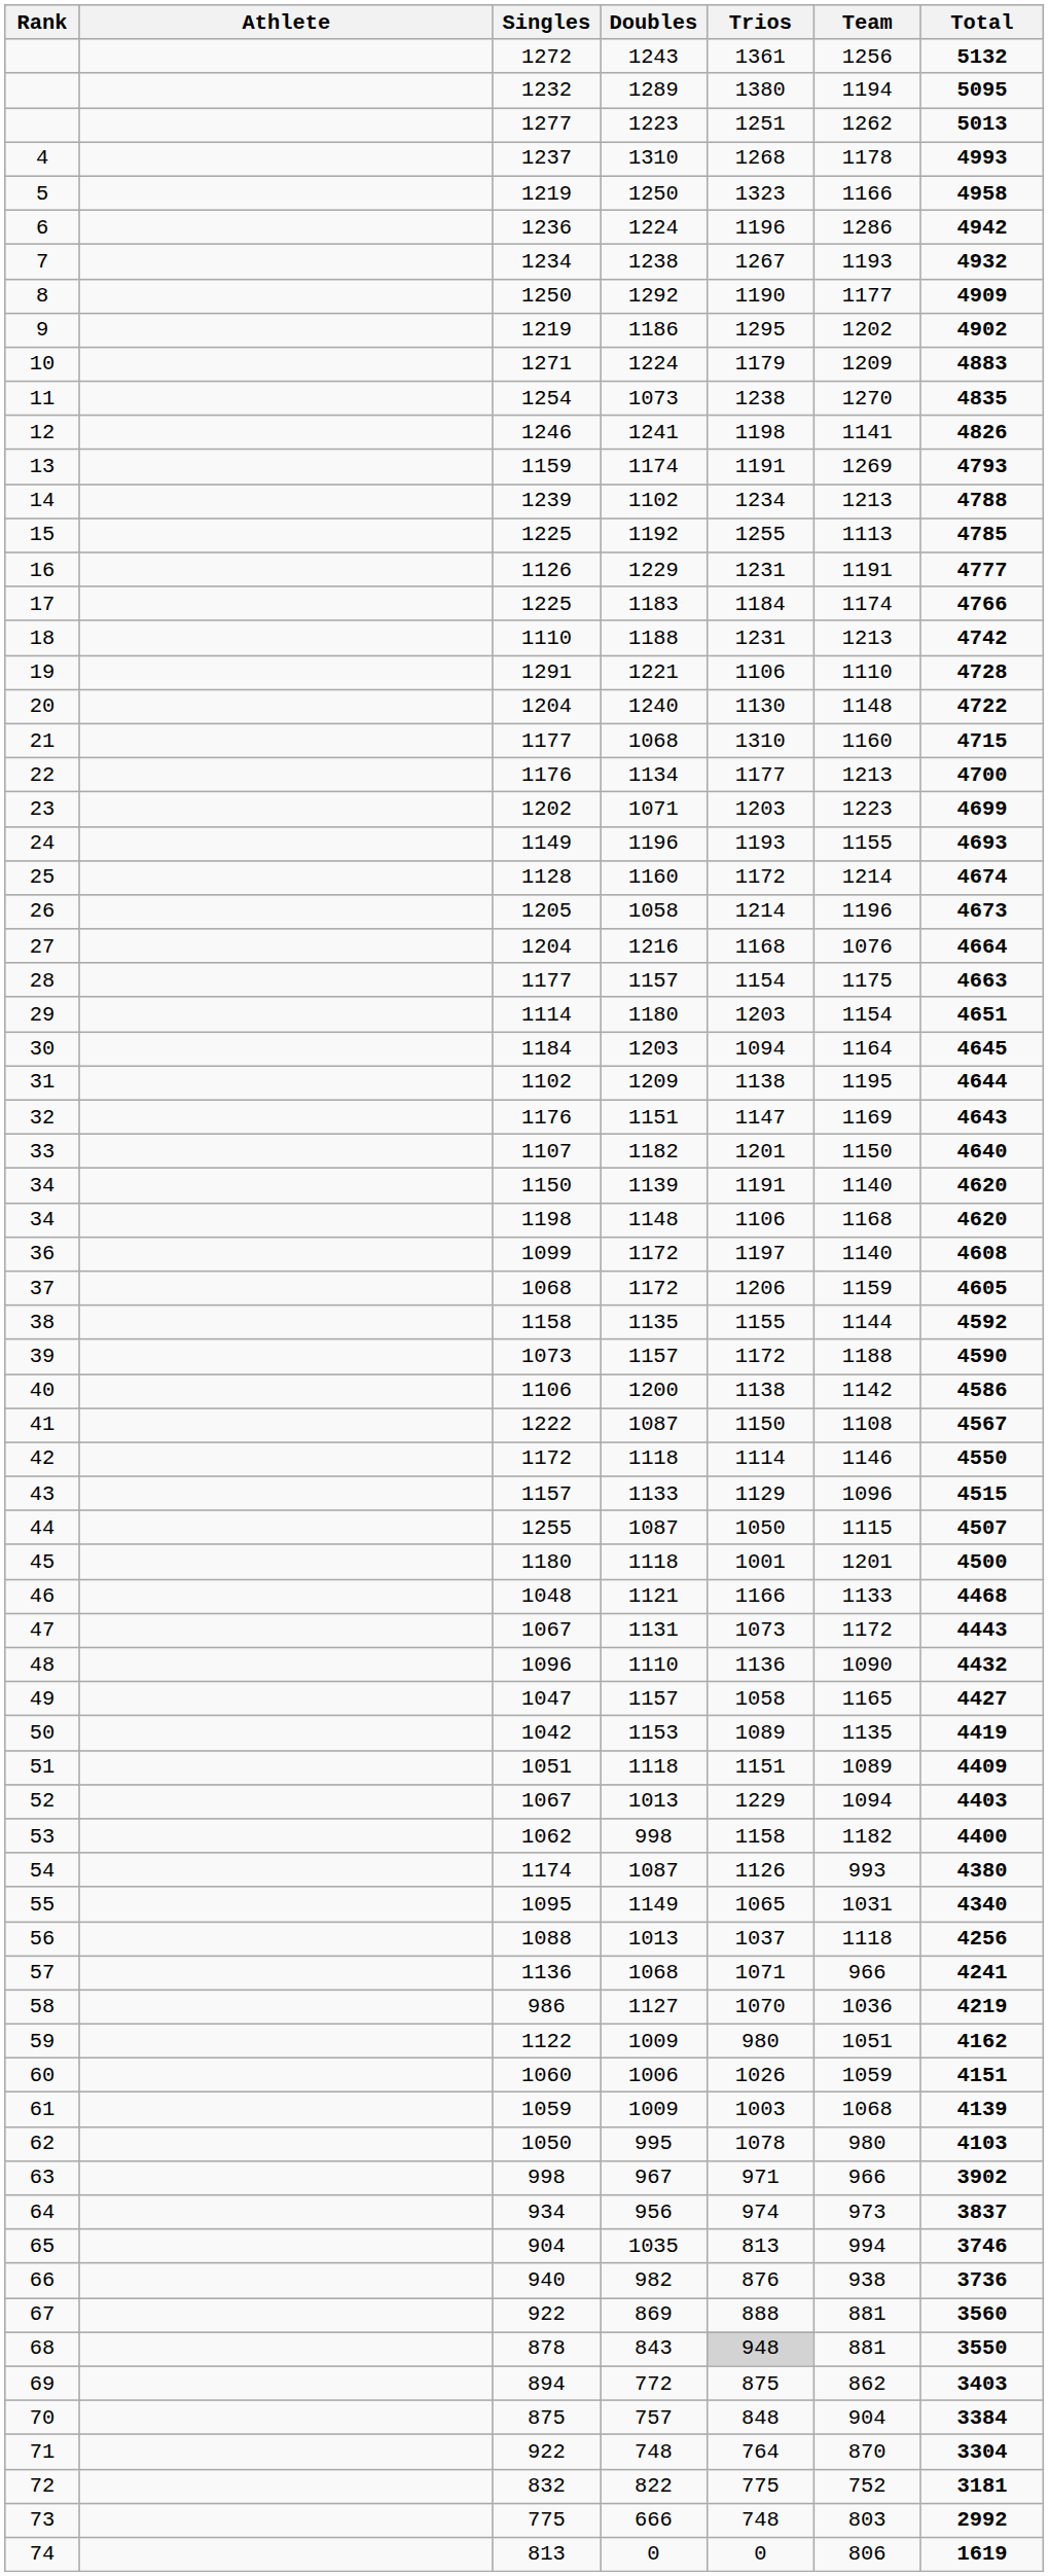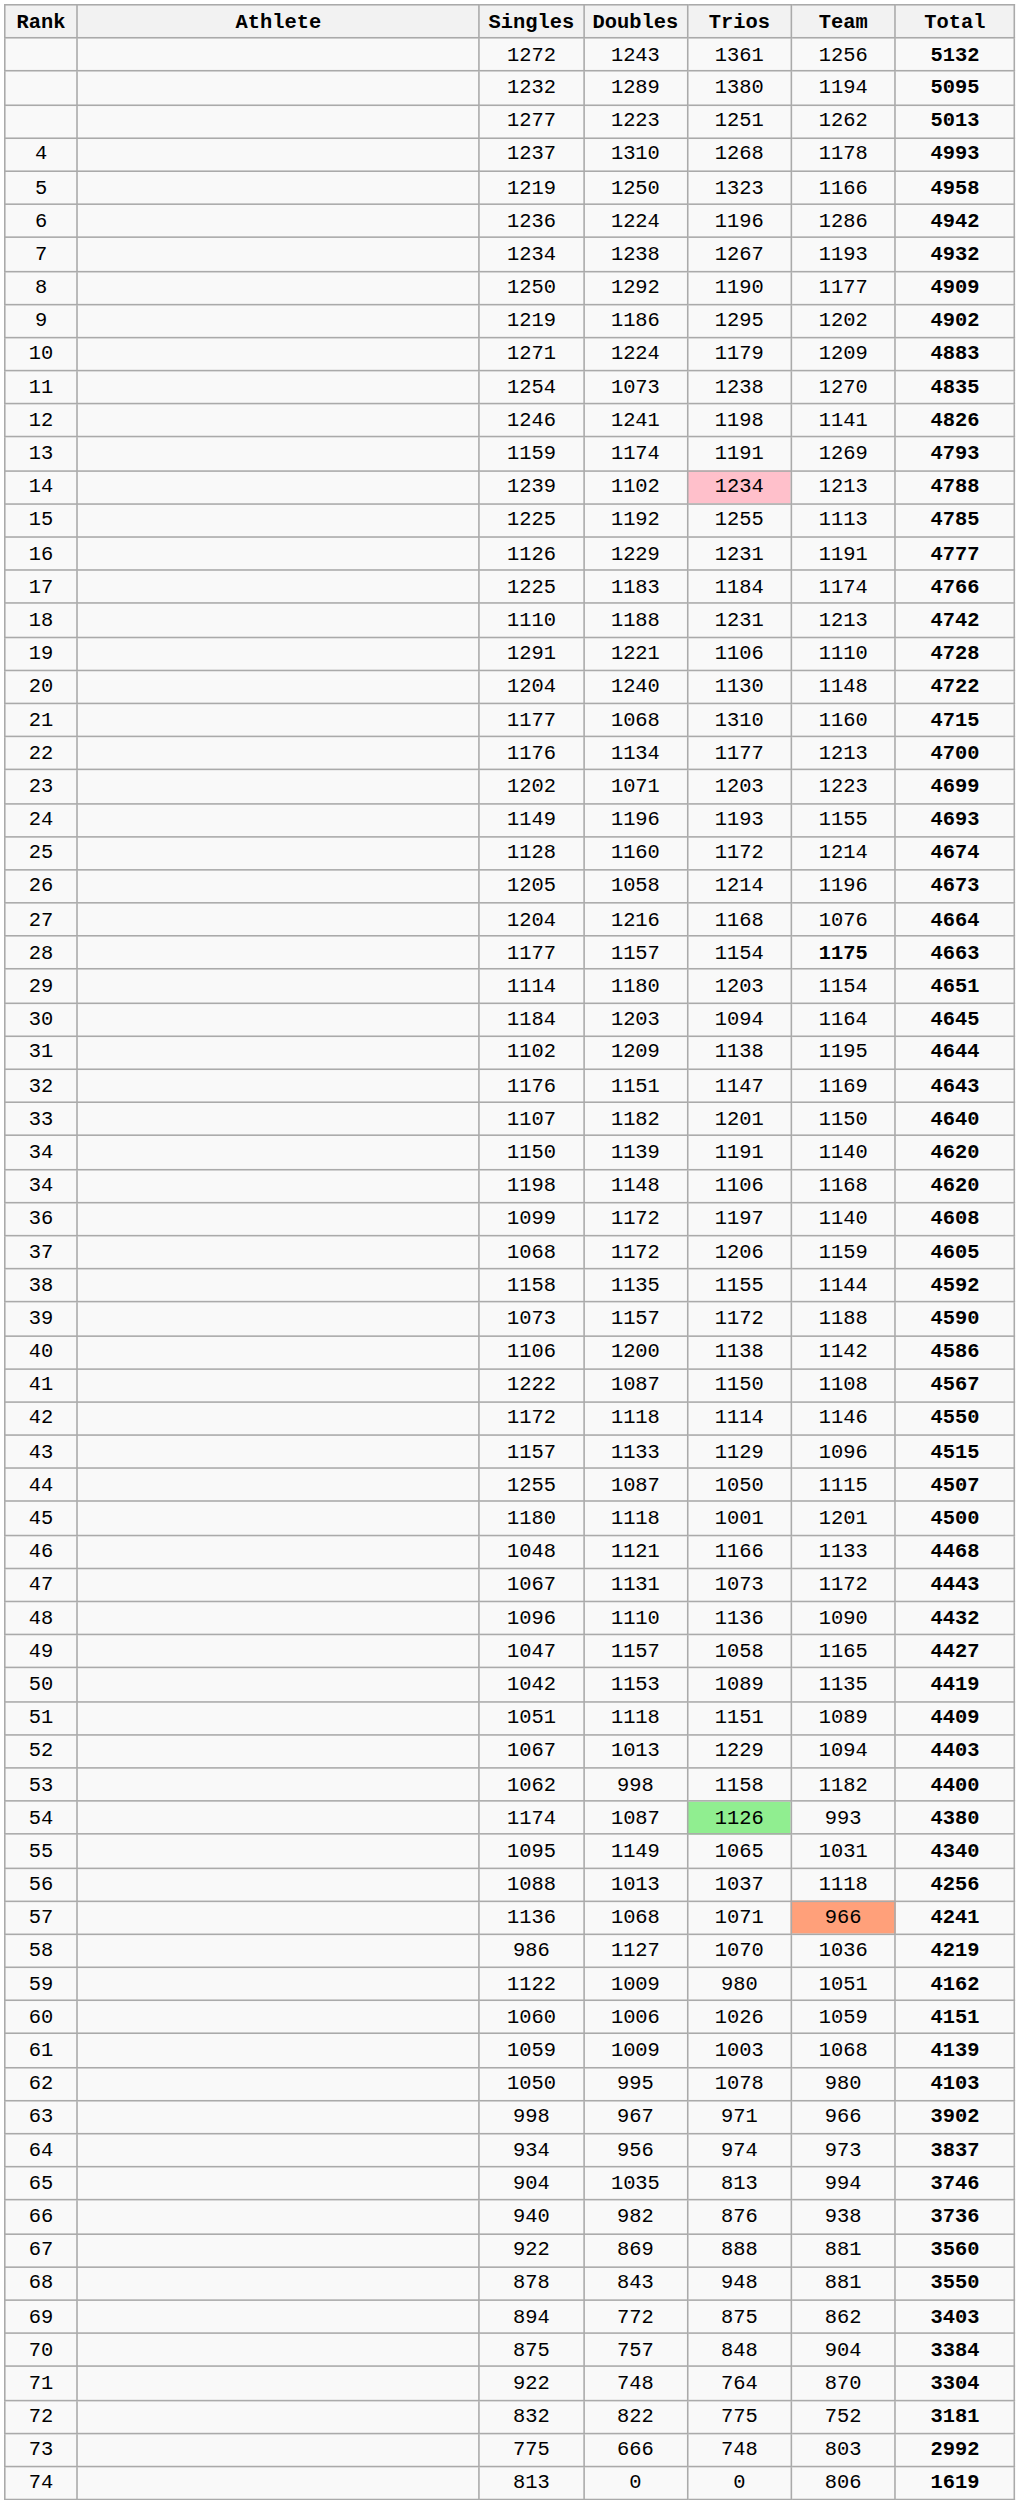14 | Trios: no background -> pink background
28 | Team: normal -> bold
54 | Trios: no background -> lightgreen background
57 | Team: no background -> lightsalmon background
68 | Trios: lightgrey background -> no background
